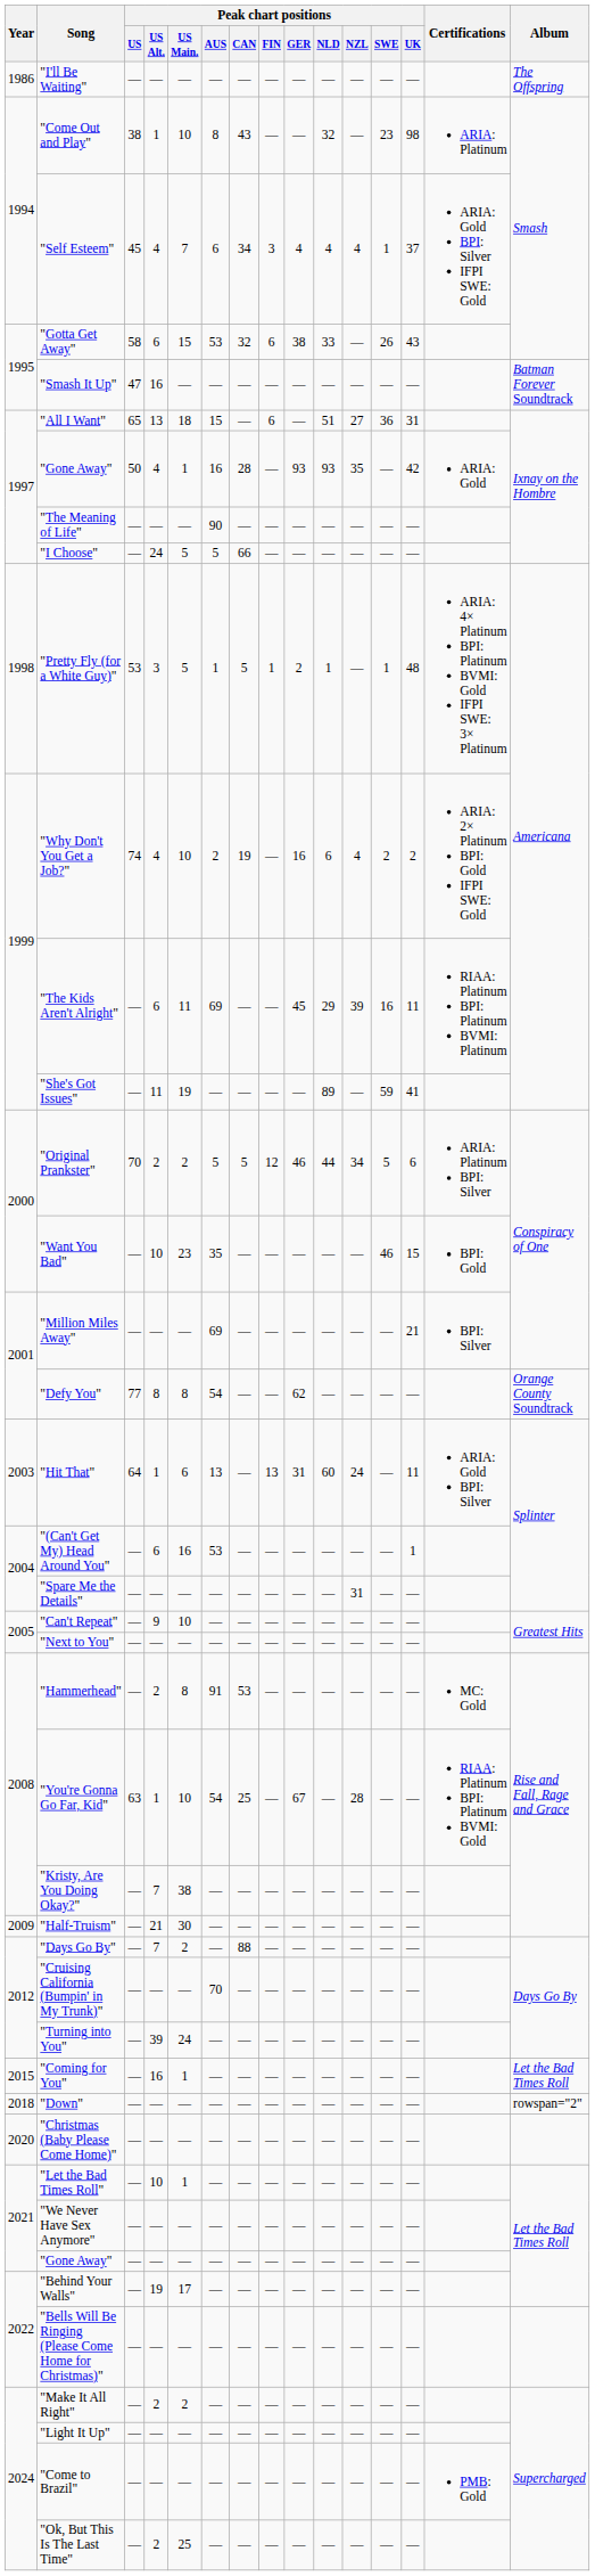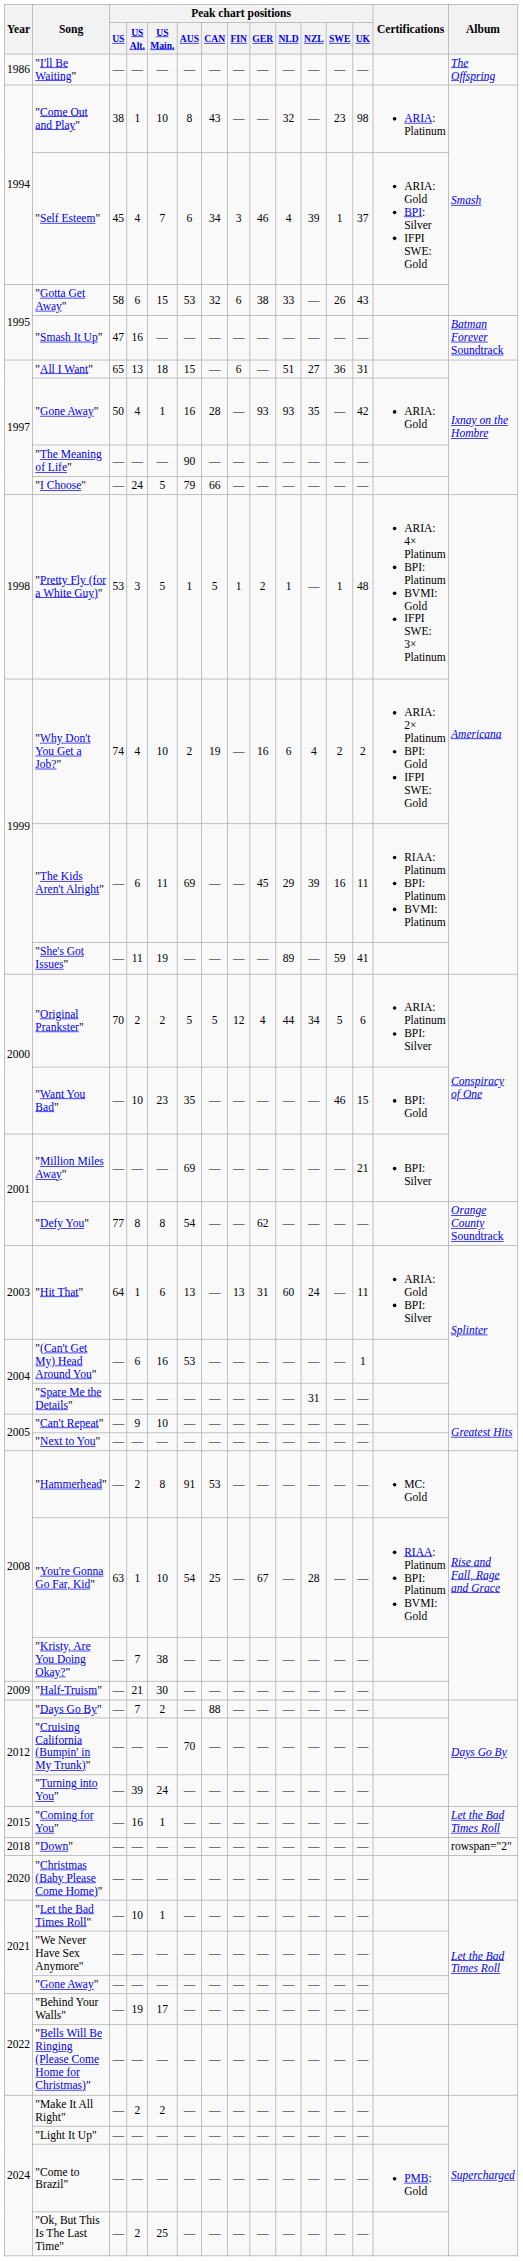"Self Esteem" | Peak chart positions / GER: 4 -> 46
"Self Esteem" | Peak chart positions / NZL: 4 -> 39
"I Choose" | Peak chart positions / AUS: 5 -> 79
"Original Prankster" | Peak chart positions / GER: 46 -> 4
